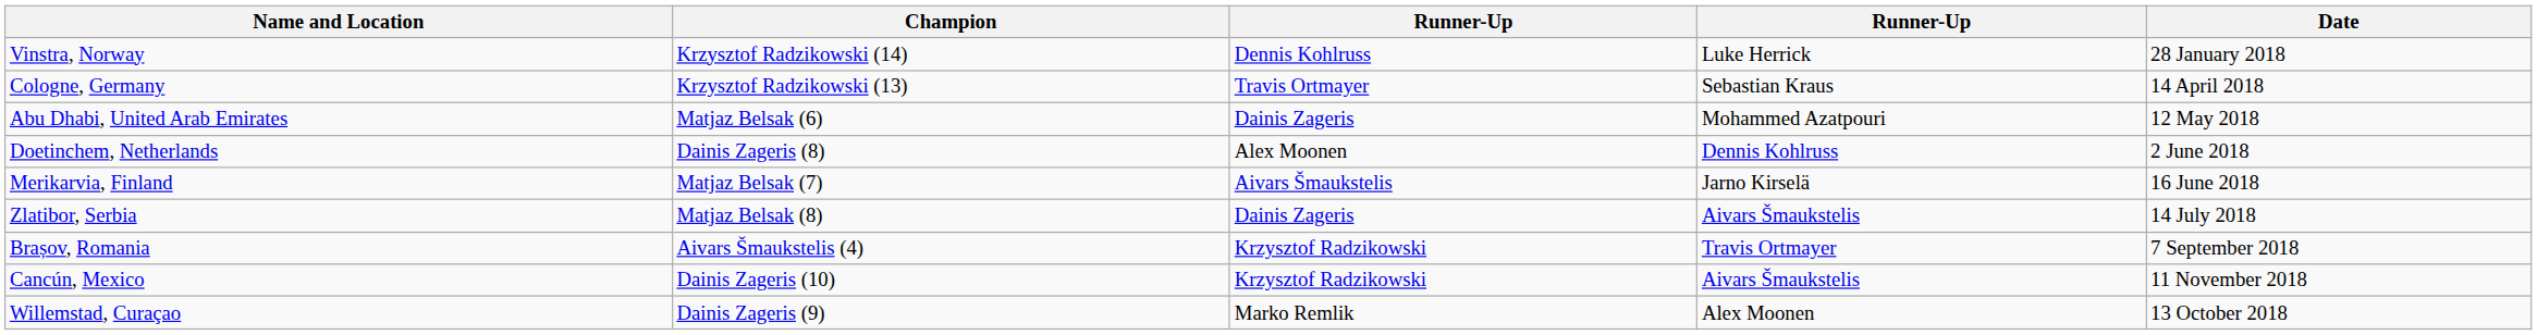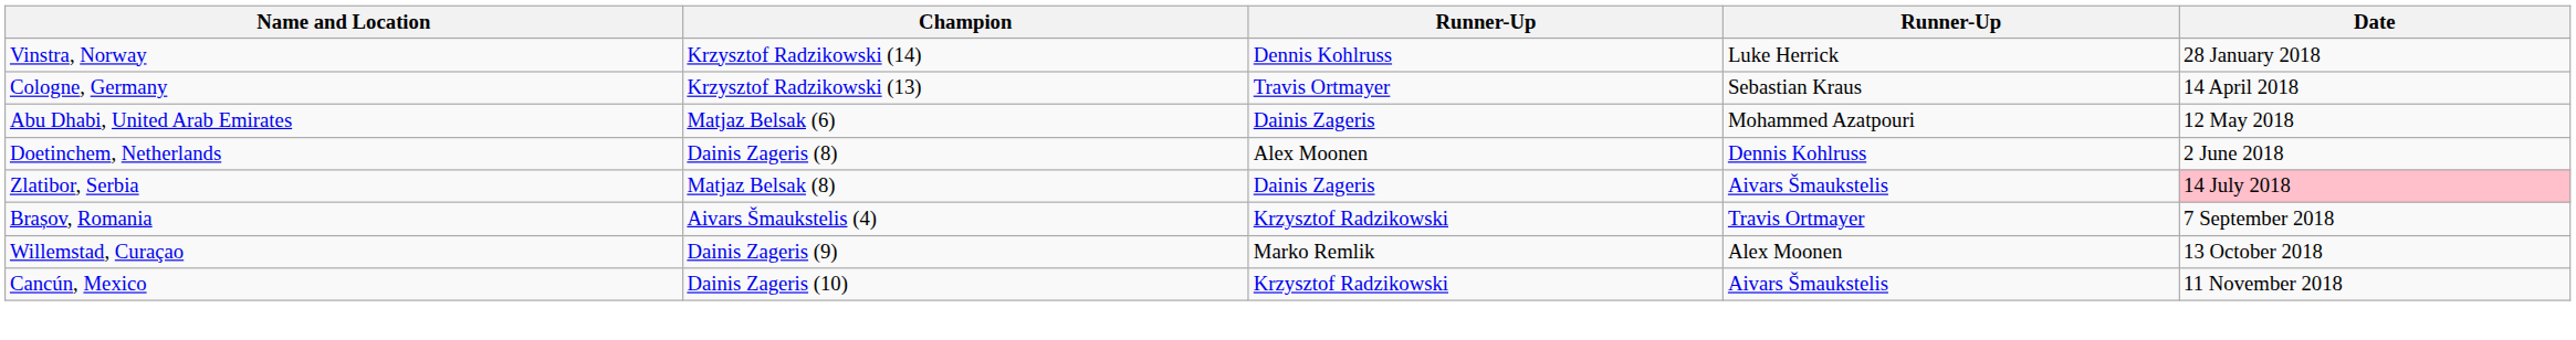- row: Merikarvia, Finland | Matjaz Belsak (7) | Aivars Šmaukstelis | Jarno Kirselä | 16 June 2018
Zlatibor, Serbia | Date: no background -> pink background
rows swapped: Willemstad, Curaçao <-> Cancún, Mexico
